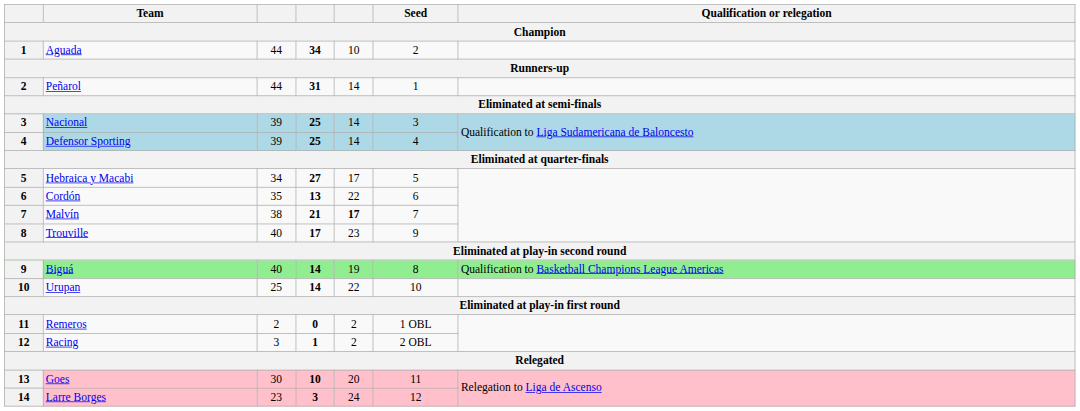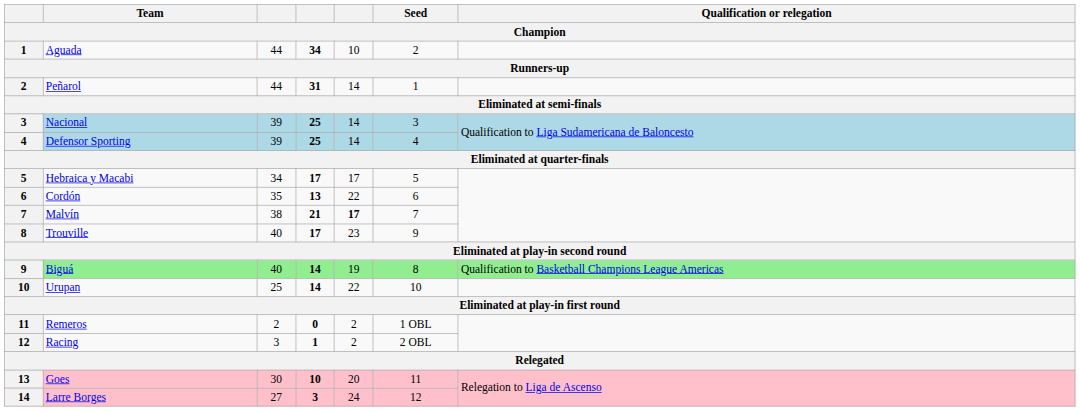Hebraica y Macabi | column 4: 27 -> 17
Larre Borges | column 3: 23 -> 27
